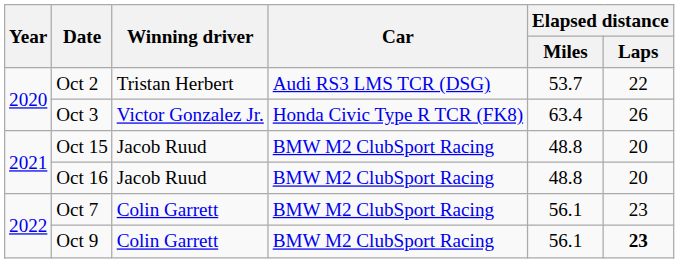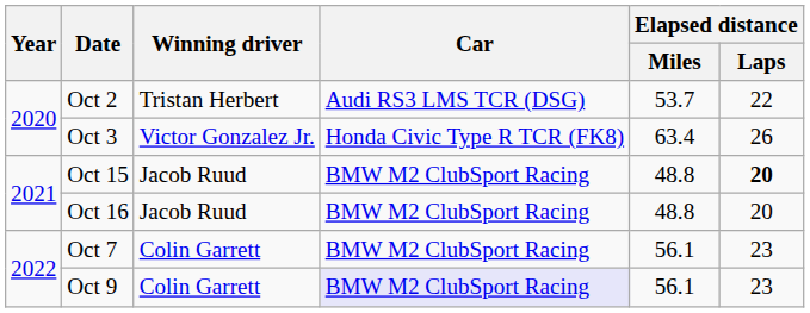Oct 15 | Elapsed distance / Laps: normal -> bold
Oct 9 | Car: no background -> lavender background
Oct 9 | Elapsed distance / Laps: bold -> normal
